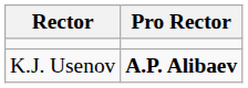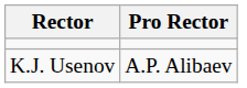K.J. Usenov | Pro Rector: bold -> normal
